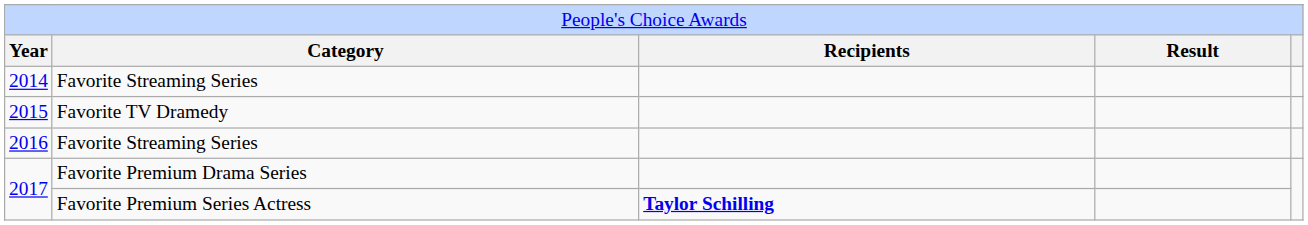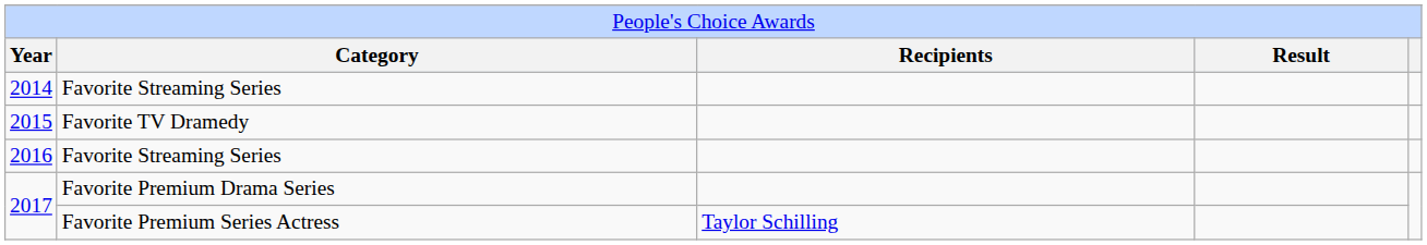2017 / Favorite Premium Series Actress | column 3: bold -> normal
